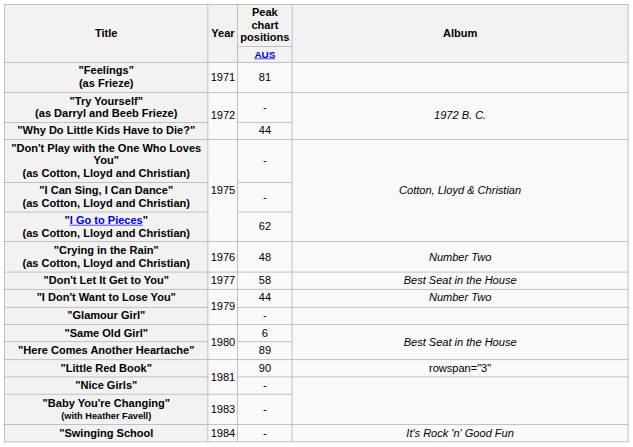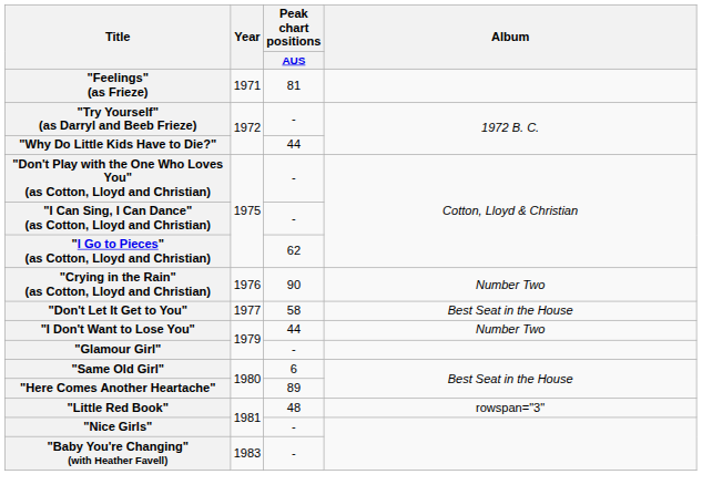"Crying in the Rain" (as Cotton, Lloyd and Christian) | Peak chart positions / AUS: 48 -> 90
"Little Red Book" | Peak chart positions / AUS: 90 -> 48
- row: "Swinging School | 1984 | - | It's Rock 'n' Good Fun
